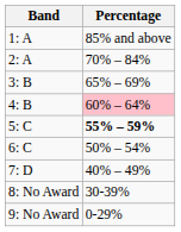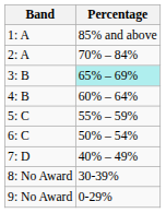3: B | Percentage: no background -> paleturquoise background
4: B | Percentage: pink background -> no background
5: C | Percentage: bold -> normal
